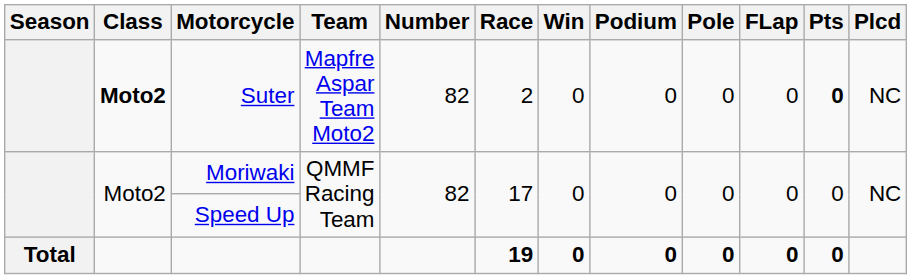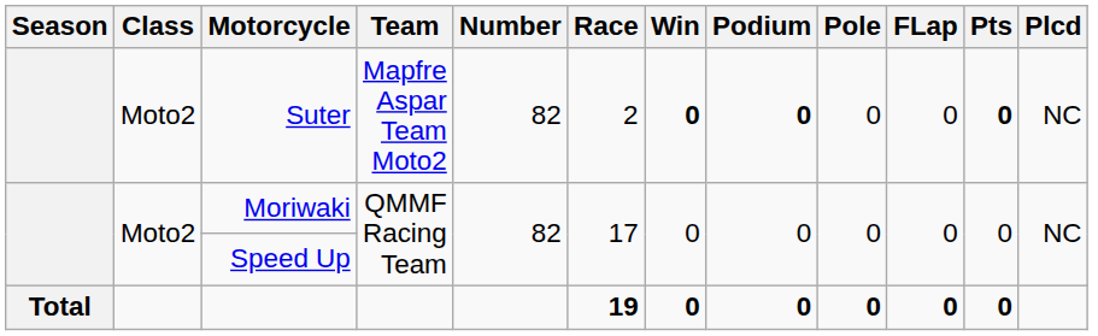Suter | Class: bold -> normal
Suter | Win: normal -> bold
Suter | Podium: normal -> bold
